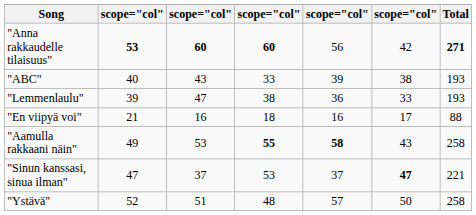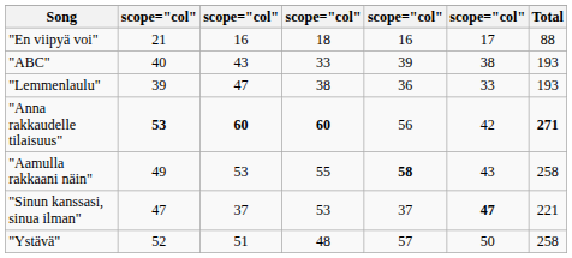rows swapped: "Anna rakkaudelle tilaisuus" <-> "En viipyä voi"
"Aamulla rakkaani näin" | column 4: bold -> normal
